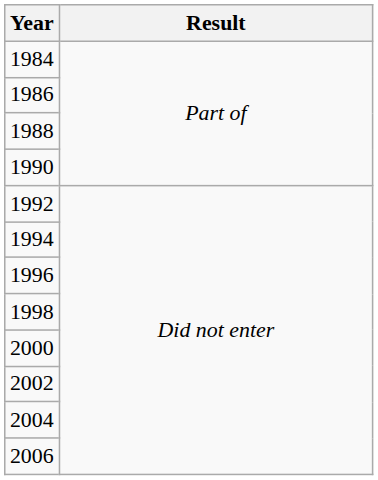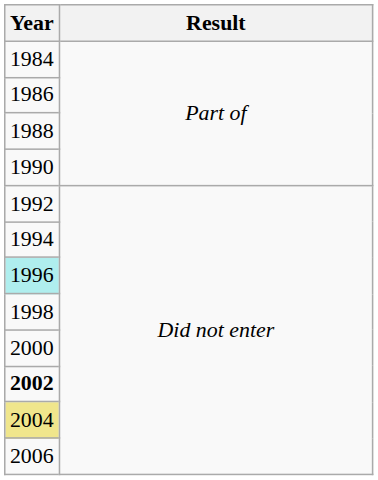1996 | Year: no background -> paleturquoise background
2002 | Year: normal -> bold
2004 | Year: no background -> khaki background
